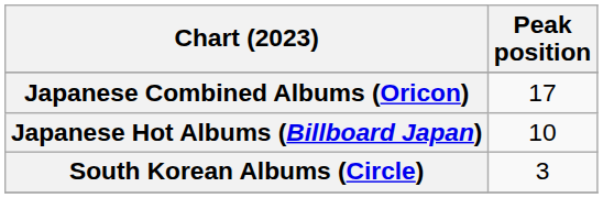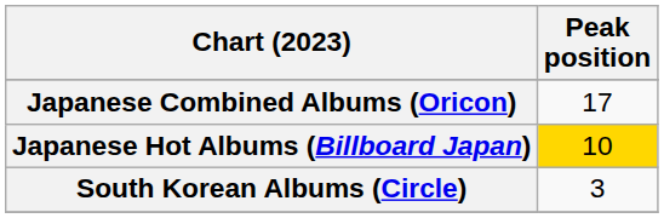Japanese Hot Albums (Billboard Japan) | Peak position: no background -> gold background
